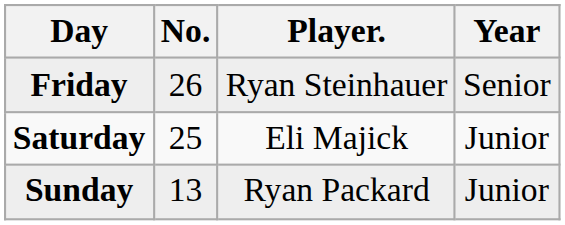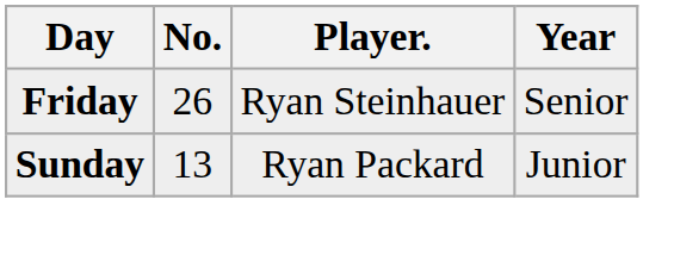- row: Saturday | 25 | Eli Majick | Junior
